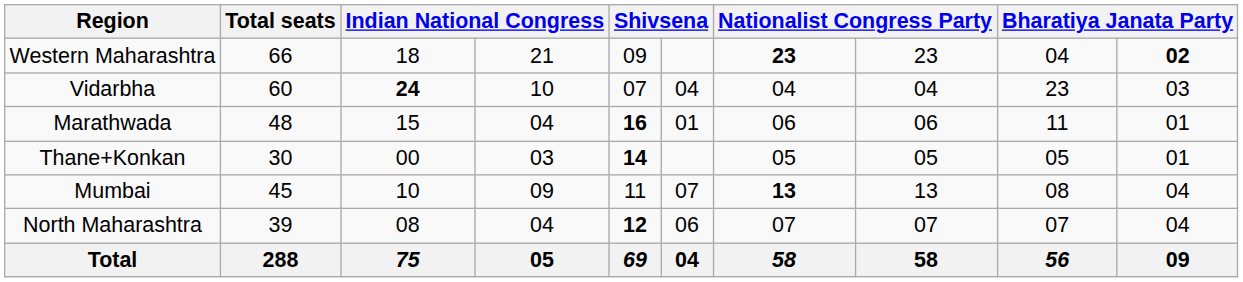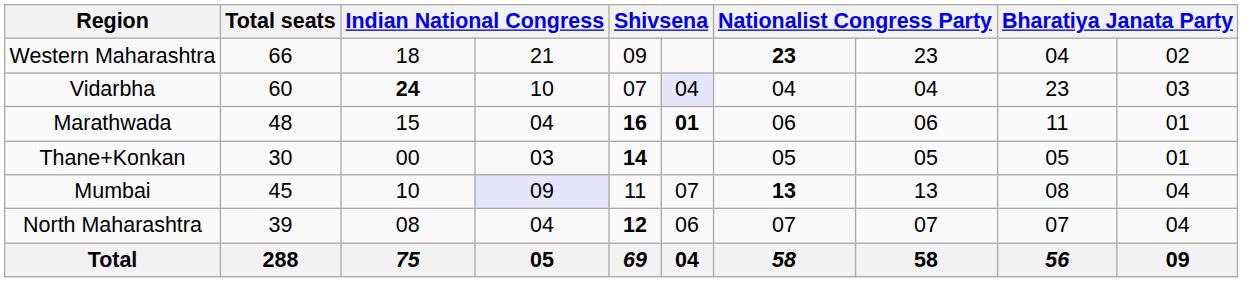Western Maharashtra | column 10: bold -> normal
Vidarbha | column 6: no background -> lavender background
Marathwada | column 6: normal -> bold
Mumbai | column 4: no background -> lavender background
